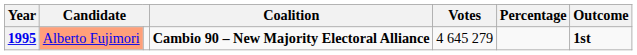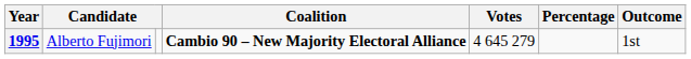1995 | column 2: lightsalmon background -> no background
1995 | Outcome: bold -> normal
